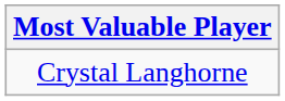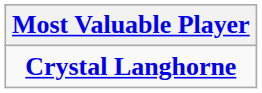row 2 | column 1: normal -> bold
